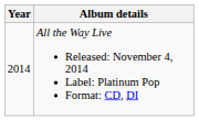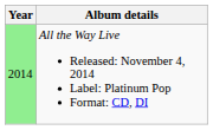row 2 | Year: no background -> lightgreen background
